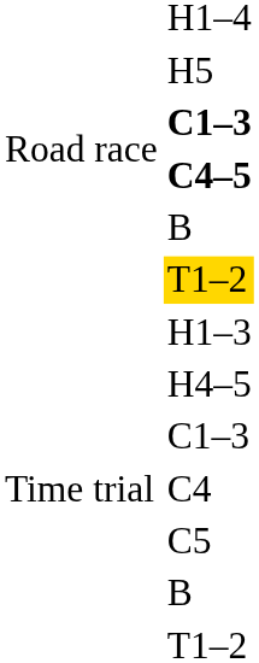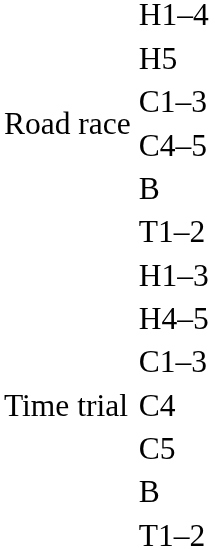Road race / C1–3 | column 2: bold -> normal
C4–5 | column 2: bold -> normal
Road race / T1–2 | column 2: gold background -> no background
